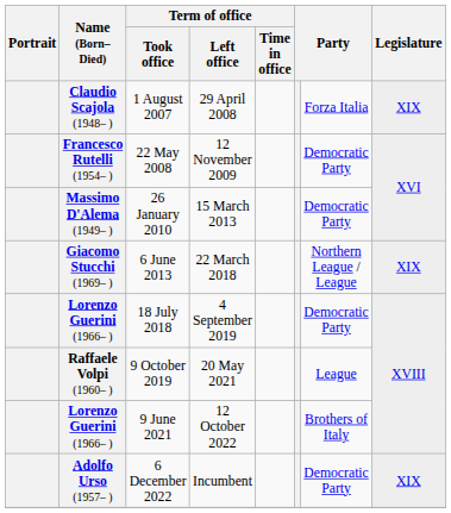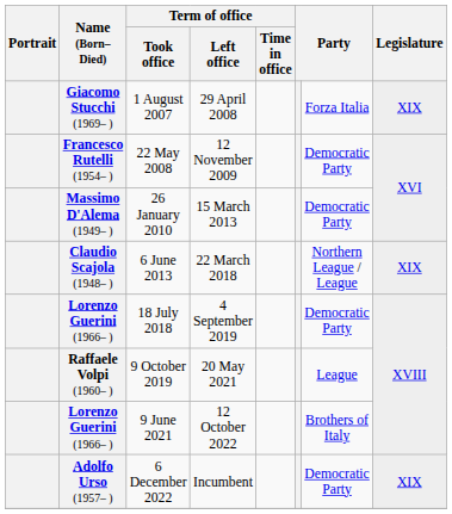1 August 2007 | Name (Born–Died): Claudio Scajola (1948– ) -> Giacomo Stucchi (1969– )
6 June 2013 | Name (Born–Died): Giacomo Stucchi (1969– ) -> Claudio Scajola (1948– )
